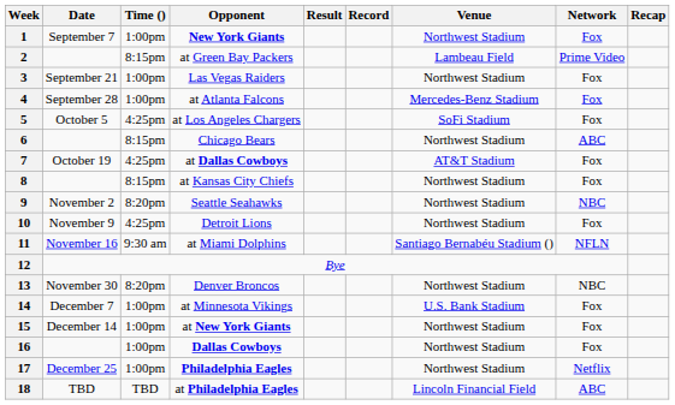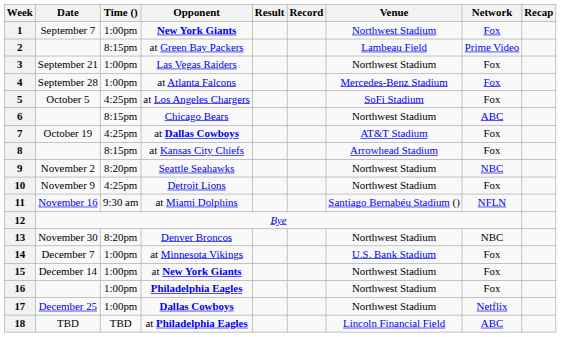8 | Venue: Northwest Stadium -> Arrowhead Stadium
16 | Opponent: Dallas Cowboys -> Philadelphia Eagles
17 | Opponent: Philadelphia Eagles -> Dallas Cowboys
